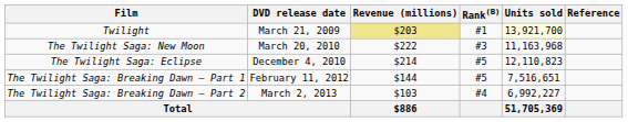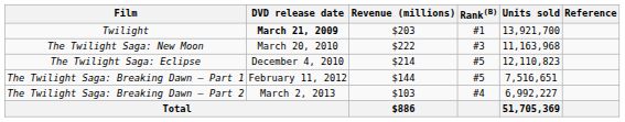Twilight | DVD release date: normal -> bold
Twilight | Revenue (millions): khaki background -> no background
Twilight | Units sold: lightyellow background -> no background
